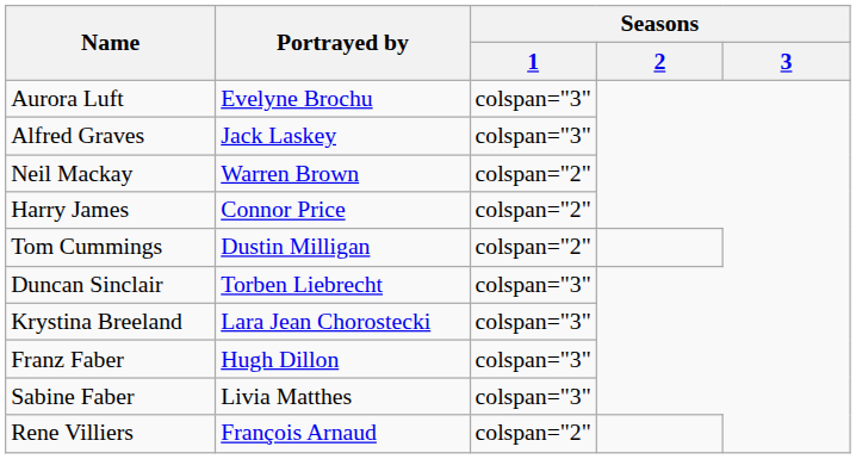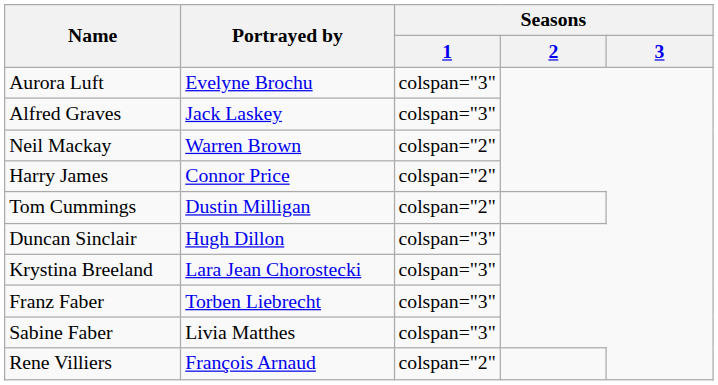Duncan Sinclair | Portrayed by: Torben Liebrecht -> Hugh Dillon
Franz Faber | Portrayed by: Hugh Dillon -> Torben Liebrecht
